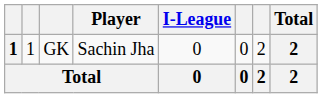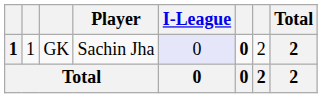GK | I-League: no background -> lavender background
GK | column 6: normal -> bold
